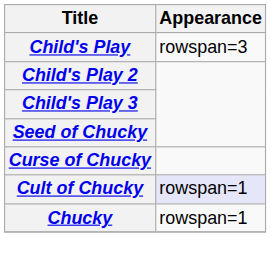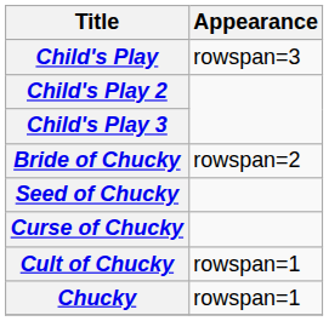+ row: Bride of Chucky | rowspan=2
Cult of Chucky | Appearance: lavender background -> no background
